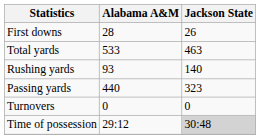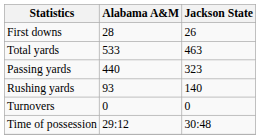rows swapped: Rushing yards <-> Passing yards
Time of possession | Jackson State: lightgrey background -> no background
